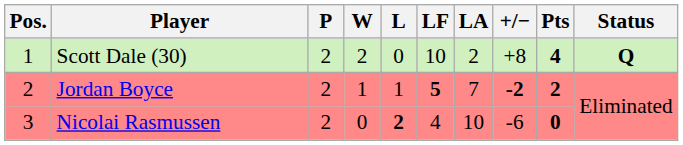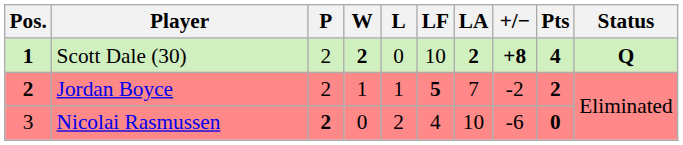Scott Dale (30) | Pos.: normal -> bold
Scott Dale (30) | W: normal -> bold
Scott Dale (30) | LA: normal -> bold
Scott Dale (30) | +/−: normal -> bold
Jordan Boyce | Pos.: normal -> bold
Jordan Boyce | +/−: bold -> normal
Nicolai Rasmussen | P: normal -> bold
Nicolai Rasmussen | L: bold -> normal
